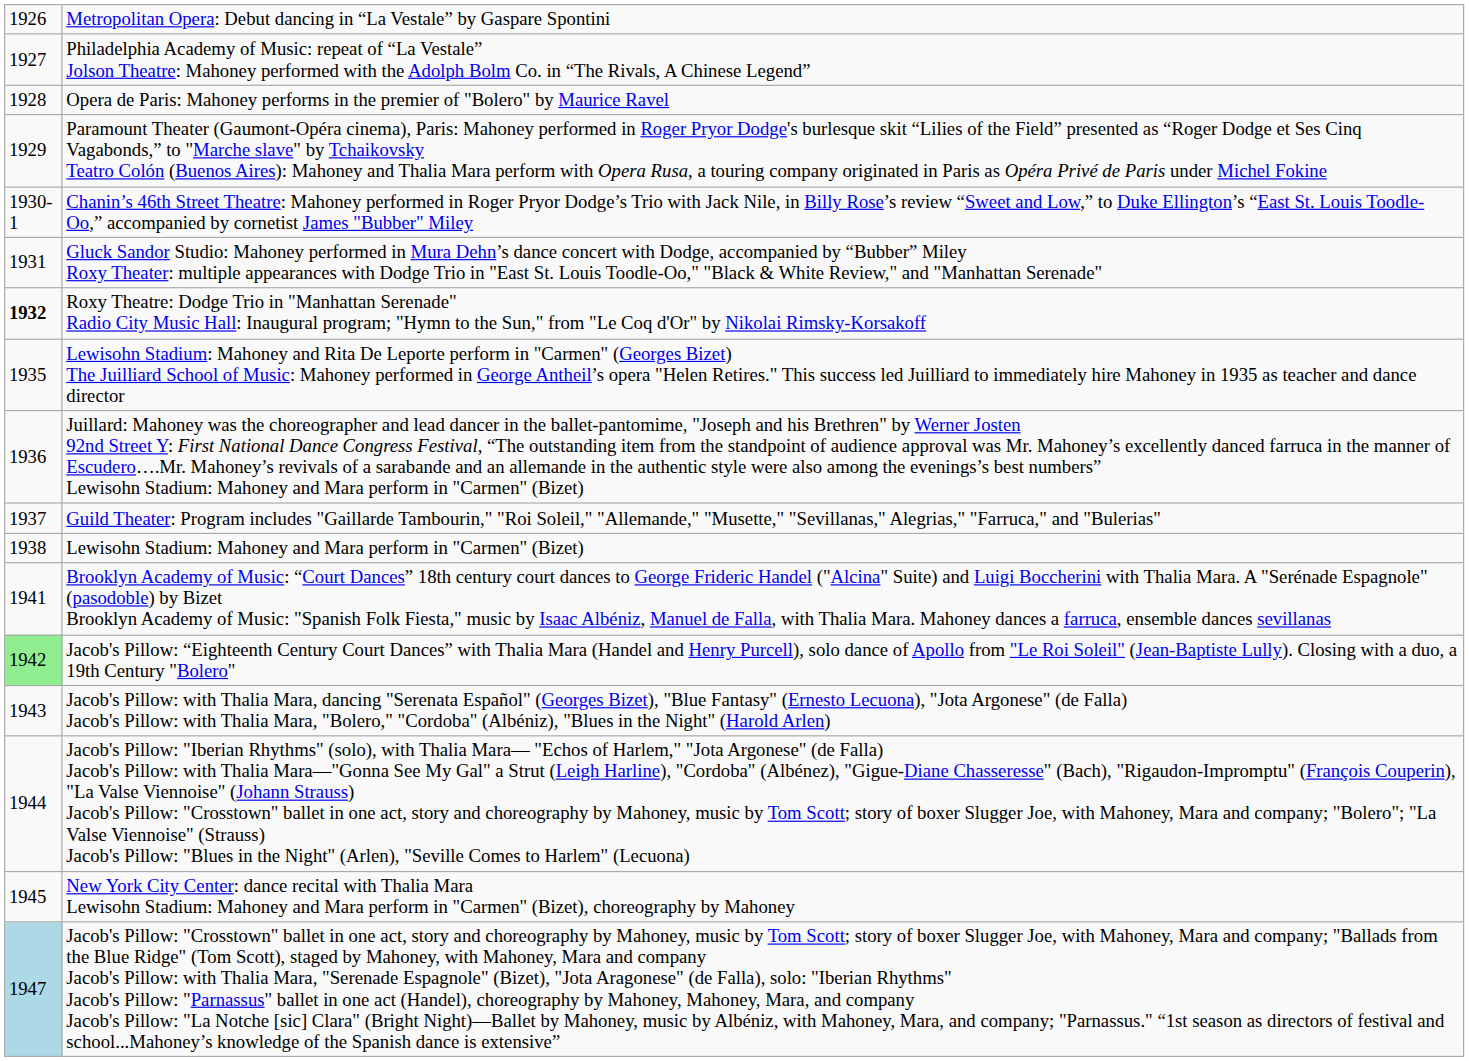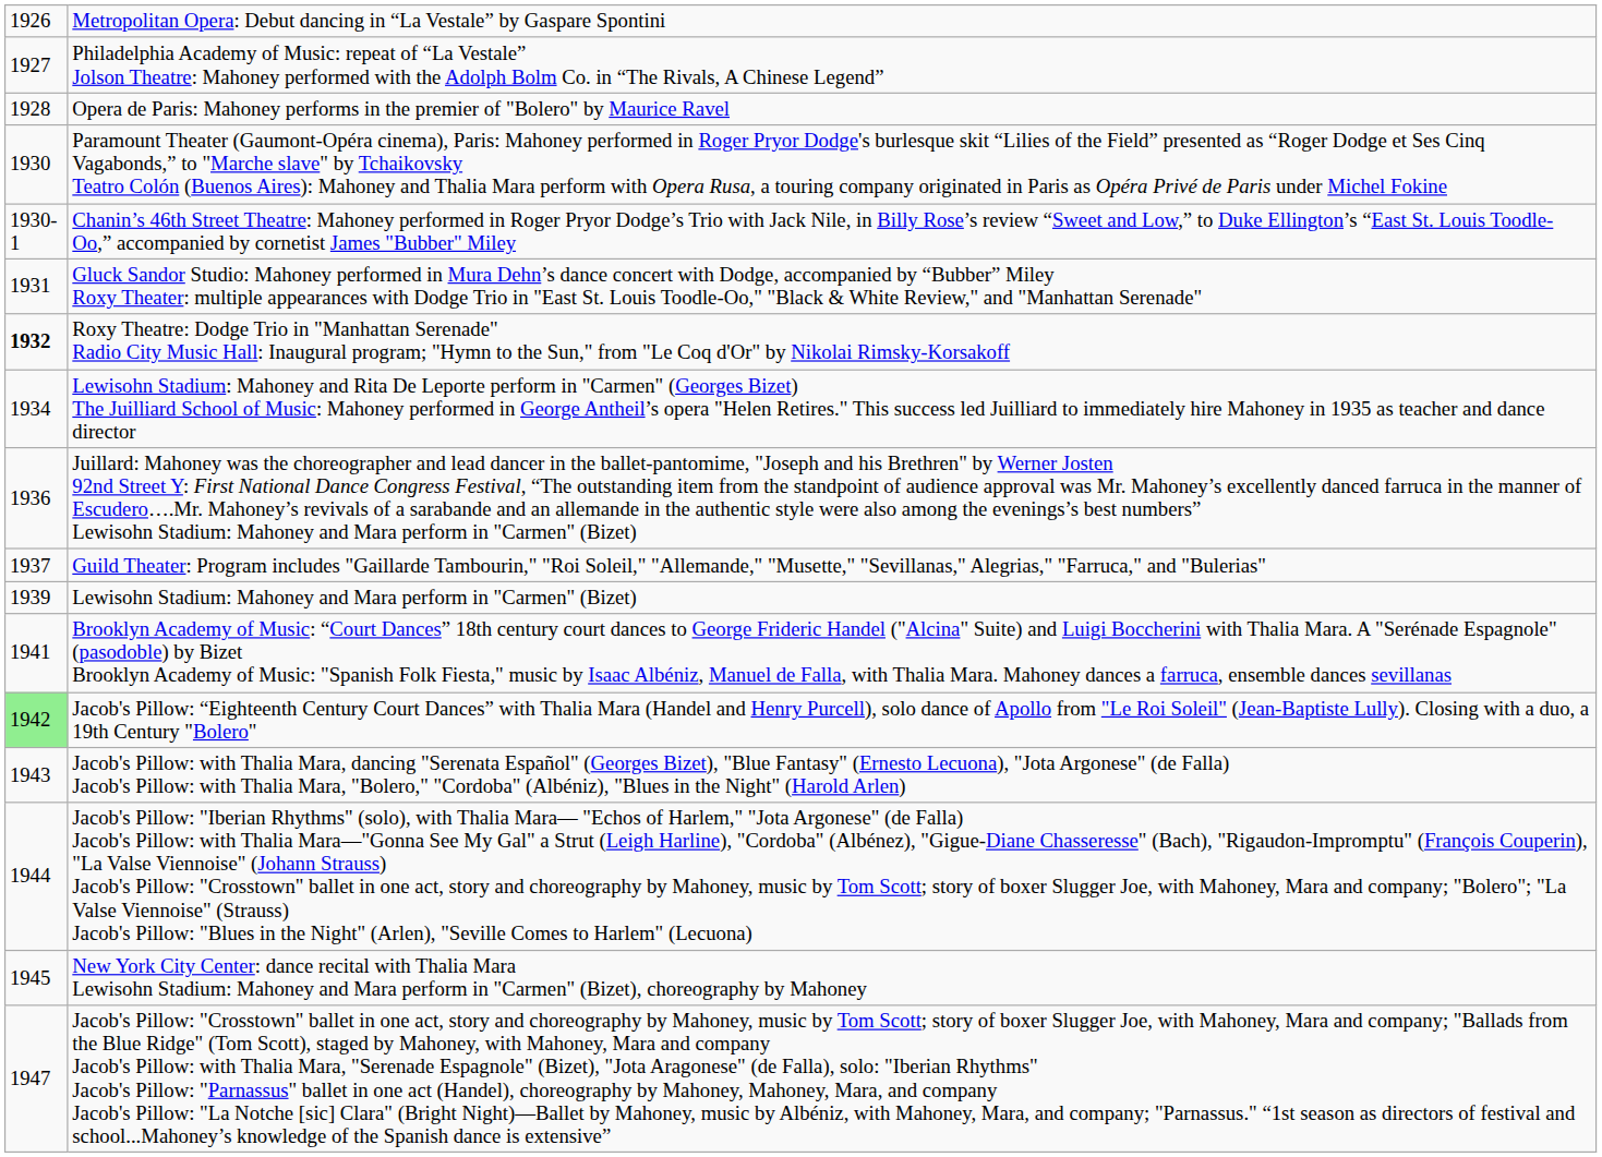row 4 | column 1: 1929 -> 1930
row 8 | column 1: 1935 -> 1934
row 11 | column 1: 1938 -> 1939
row 17 | column 1: lightblue background -> no background
